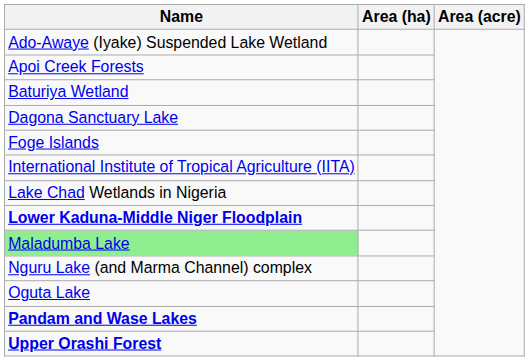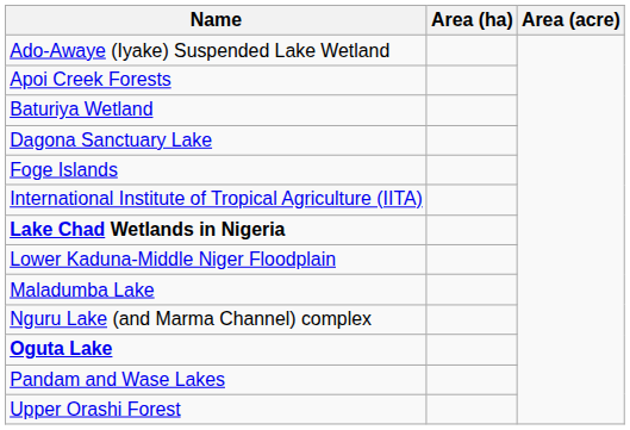Lake Chad Wetlands in Nigeria | Name: normal -> bold
Lower Kaduna-Middle Niger Floodplain | Name: bold -> normal
Maladumba Lake | Name: lightgreen background -> no background
Oguta Lake | Name: normal -> bold
Pandam and Wase Lakes | Name: bold -> normal
Upper Orashi Forest | Name: bold -> normal
